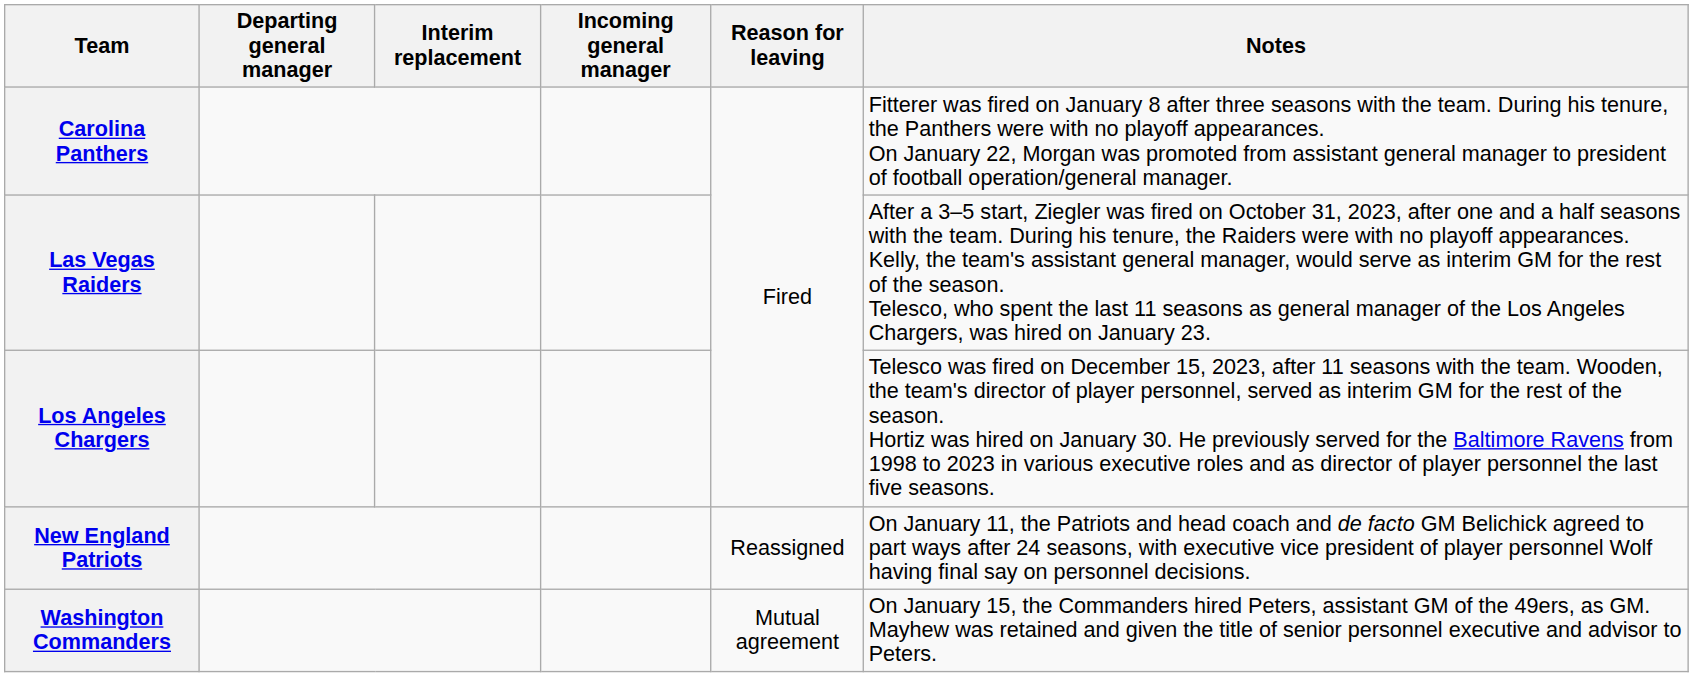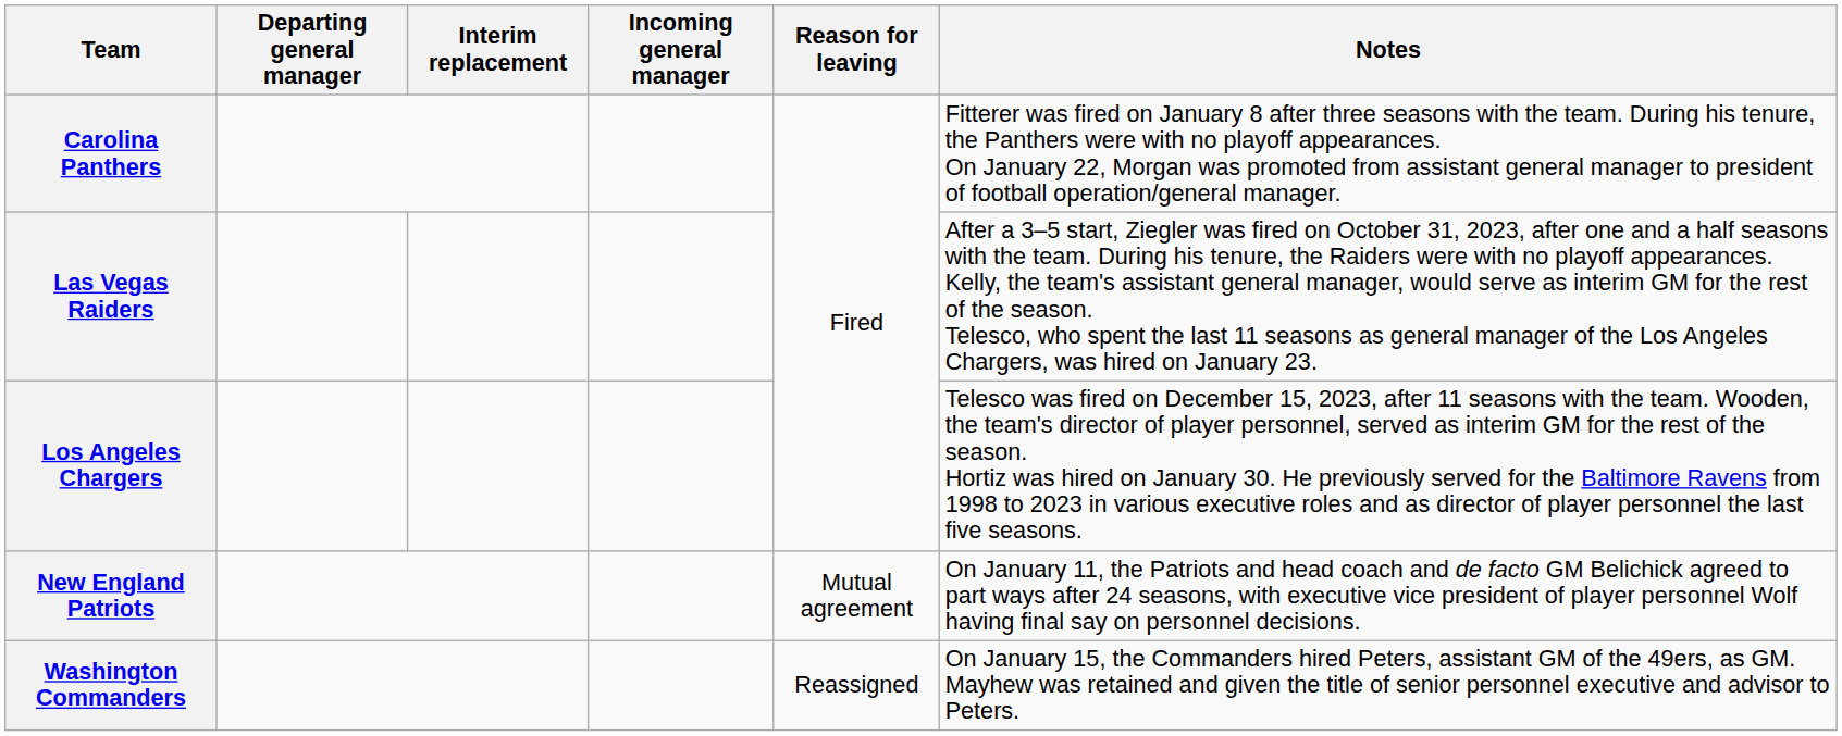New England Patriots | Reason for leaving: Reassigned -> Mutual agreement
Washington Commanders | Reason for leaving: Mutual agreement -> Reassigned
